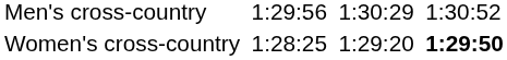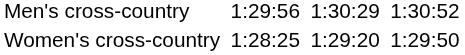Women's cross-country | column 4: bold -> normal
